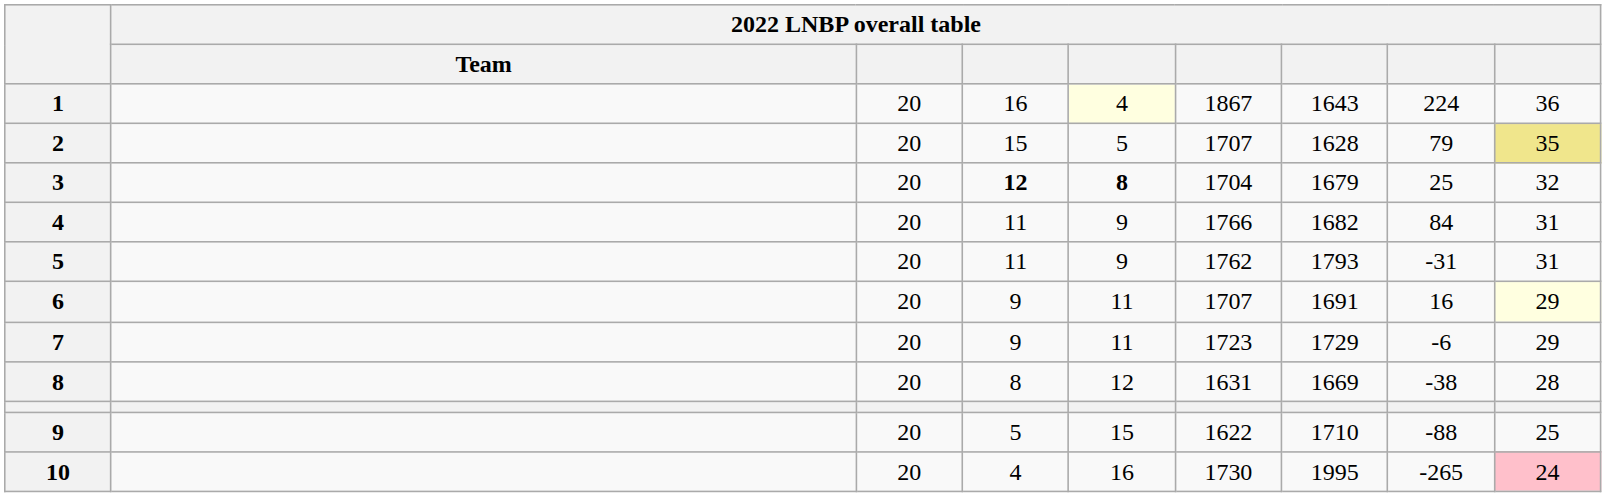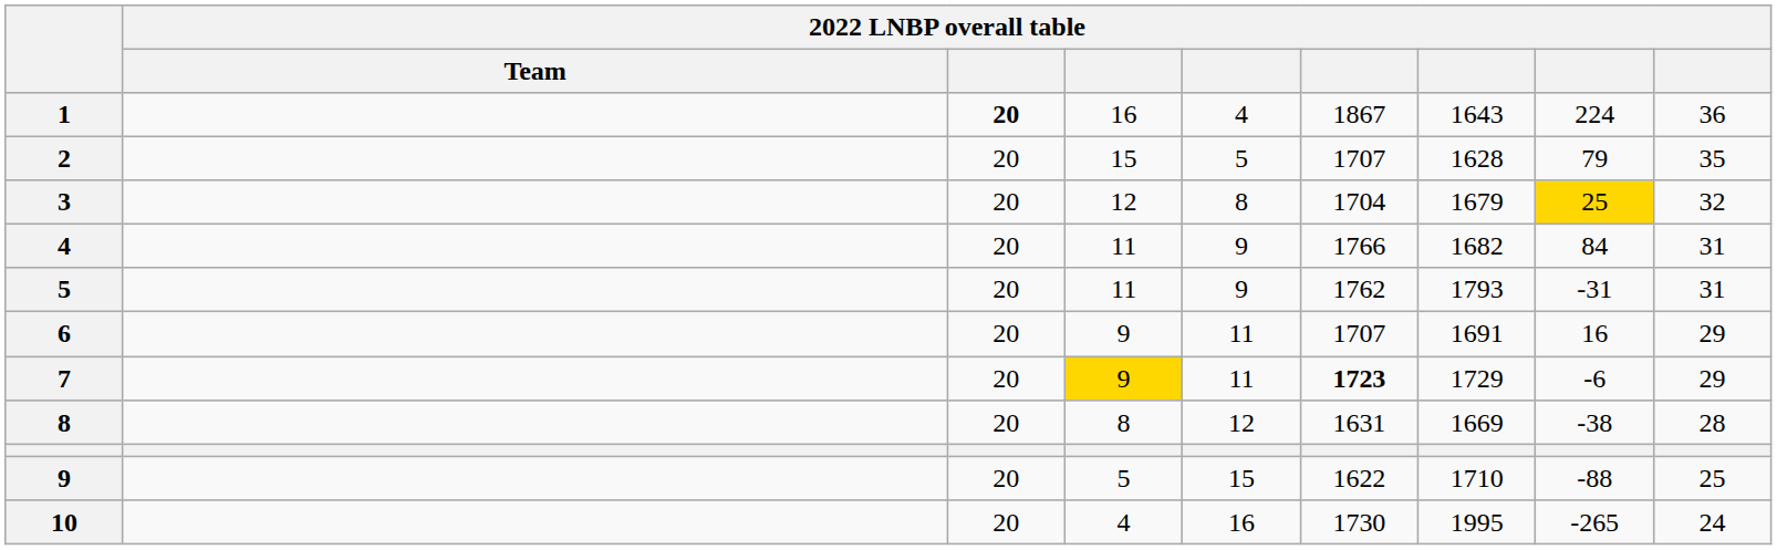1 | column 3: normal -> bold
1 | column 5: lightyellow background -> no background
2 | column 9: khaki background -> no background
3 | column 4: bold -> normal
3 | column 5: bold -> normal
3 | column 8: no background -> gold background
6 | column 9: lightyellow background -> no background
7 | column 4: no background -> gold background
7 | column 6: normal -> bold
10 | column 9: pink background -> no background
